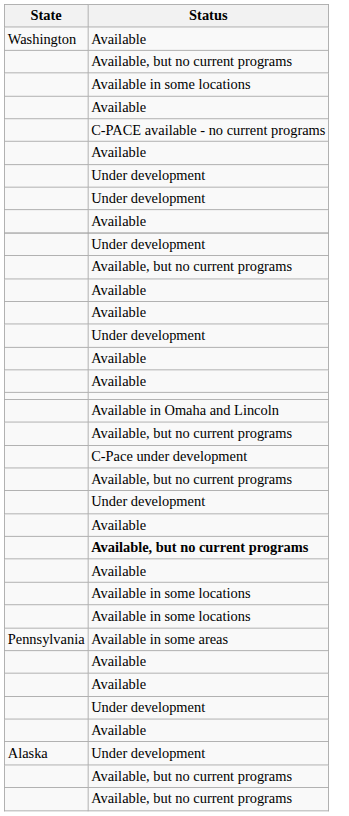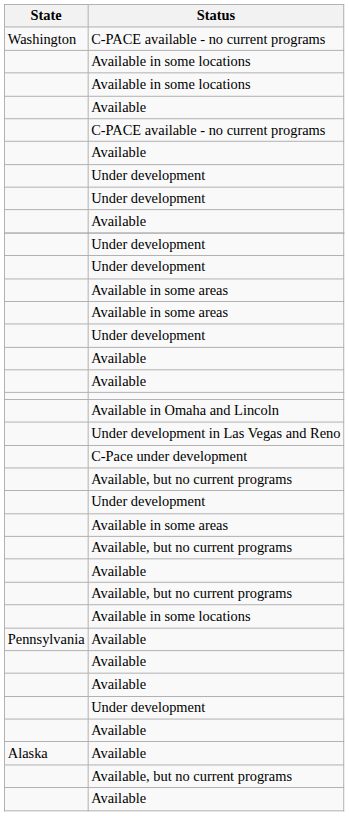row 2 | Status: Available -> C-PACE available - no current programs
row 3 | Status: Available, but no current programs -> Available in some locations
row 12 | Status: Available, but no current programs -> Under development
row 13 | Status: Available -> Available in some areas
row 14 | Status: Available -> Available in some areas
row 20 | Status: Available, but no current programs -> Under development in Las Vegas and Reno
row 24 | Status: Available -> Available in some areas
row 25 | Status: bold -> normal
row 27 | Status: Available in some locations -> Available, but no current programs
row 29 | Status: Available in some areas -> Available
row 34 | Status: Under development -> Available
row 36 | Status: Available, but no current programs -> Available
